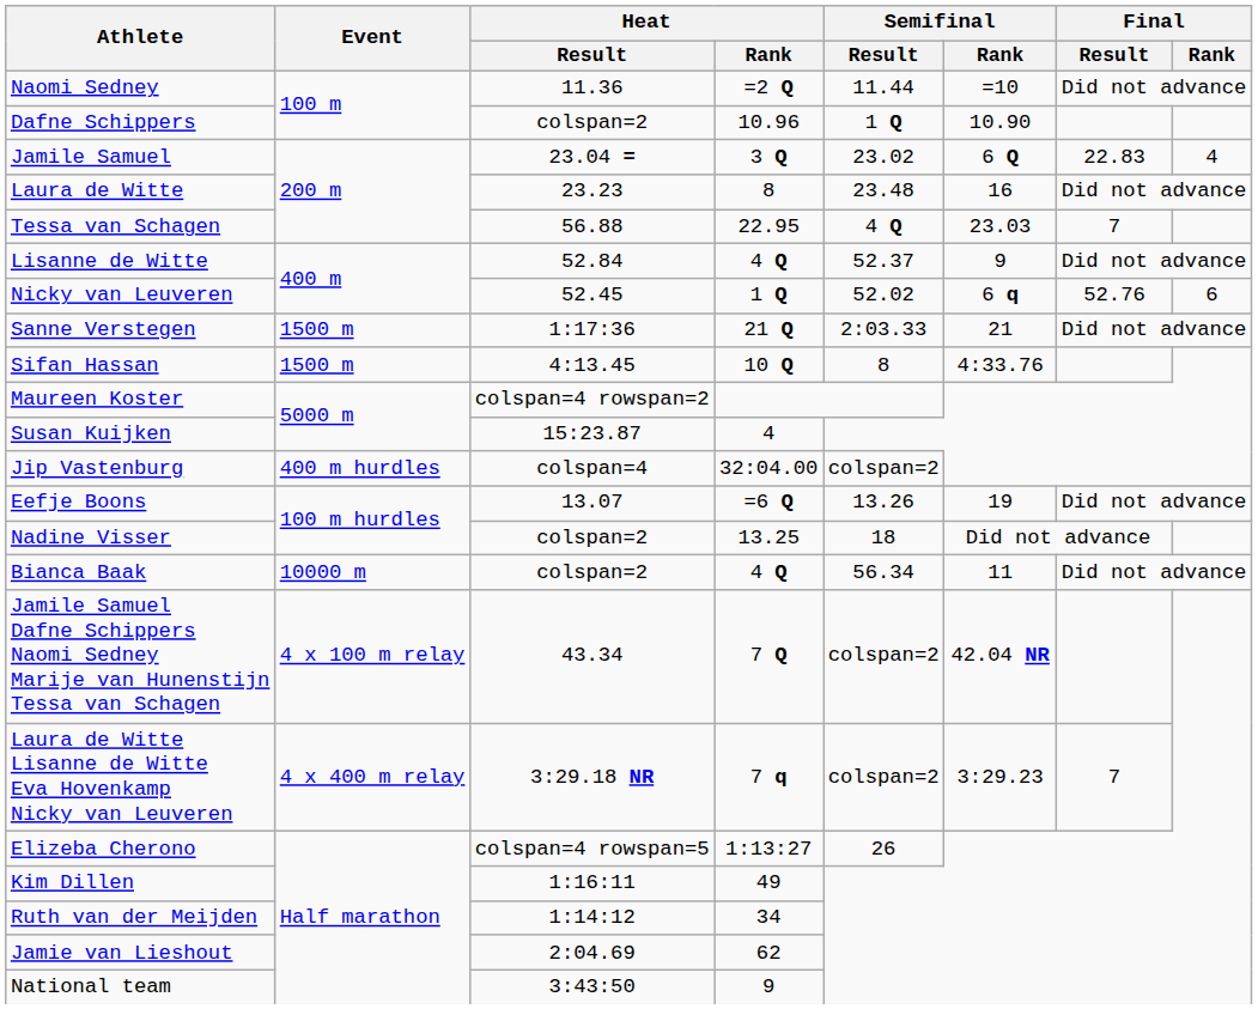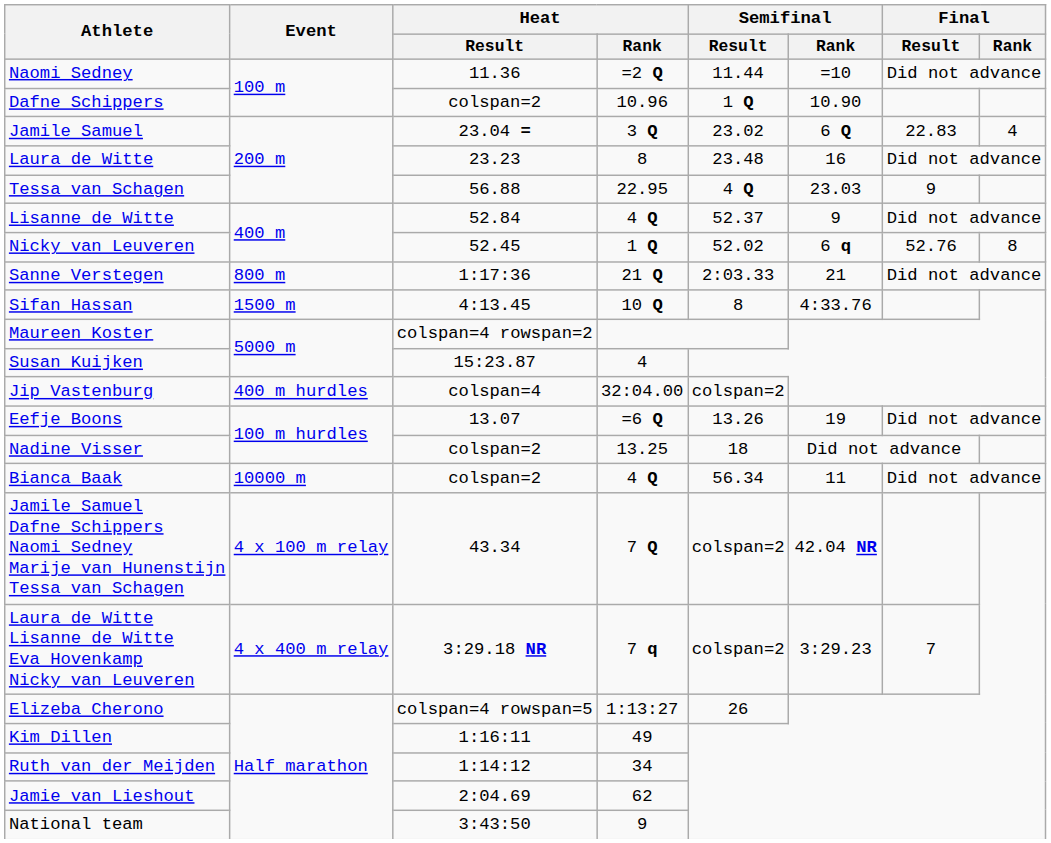Tessa van Schagen | Final / Result: 7 -> 9
Nicky van Leuveren | Final / Rank: 6 -> 8
Sanne Verstegen | Event: 1500 m -> 800 m
